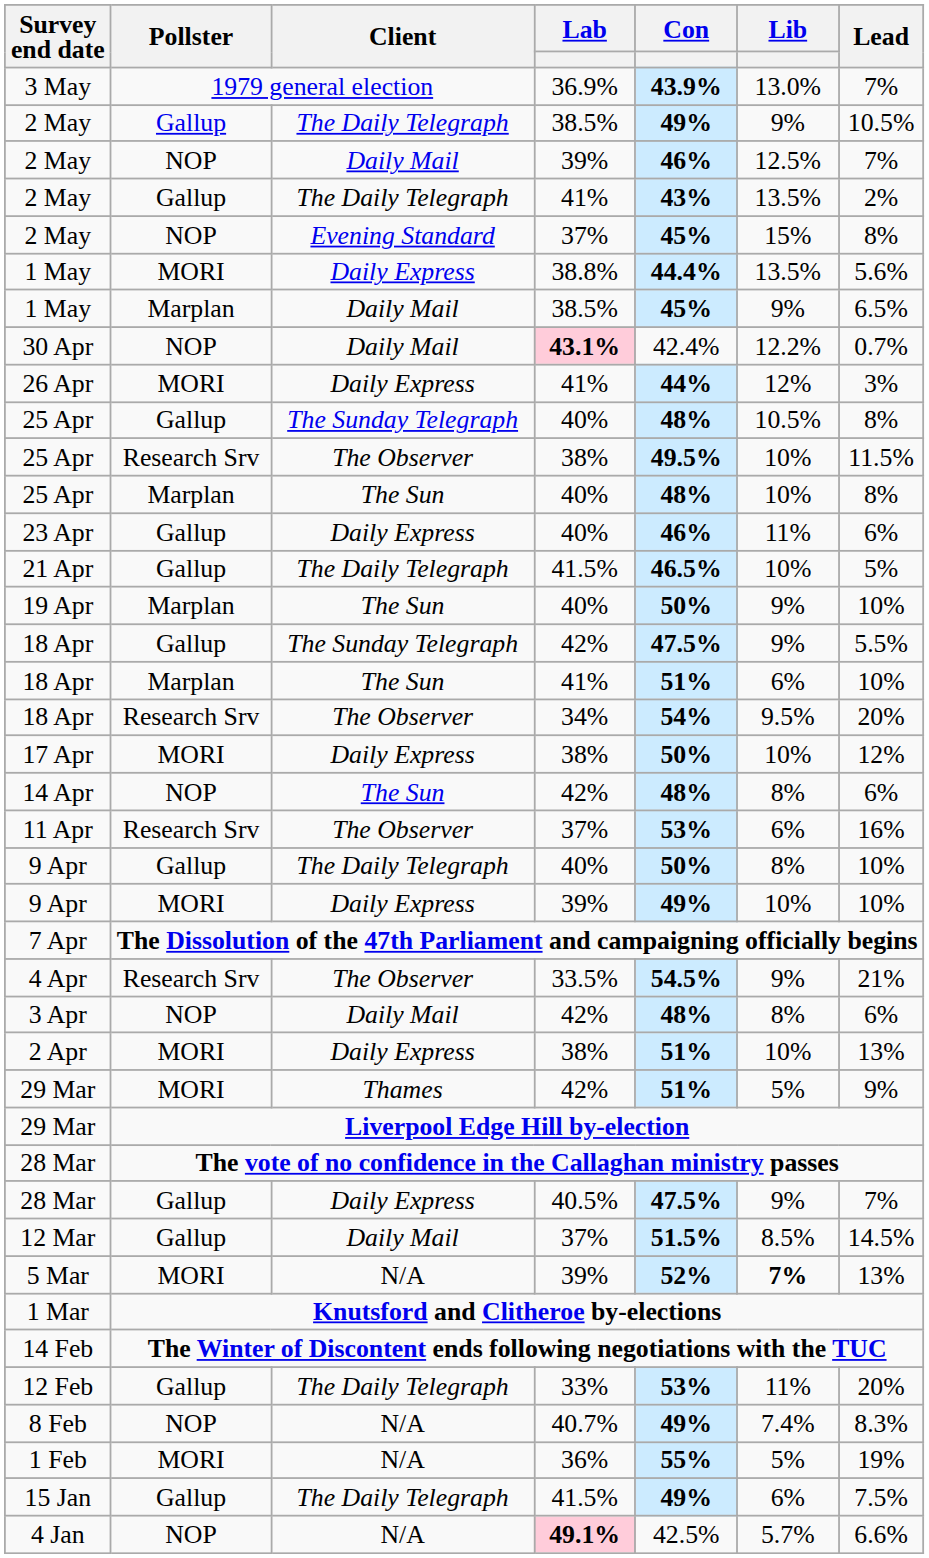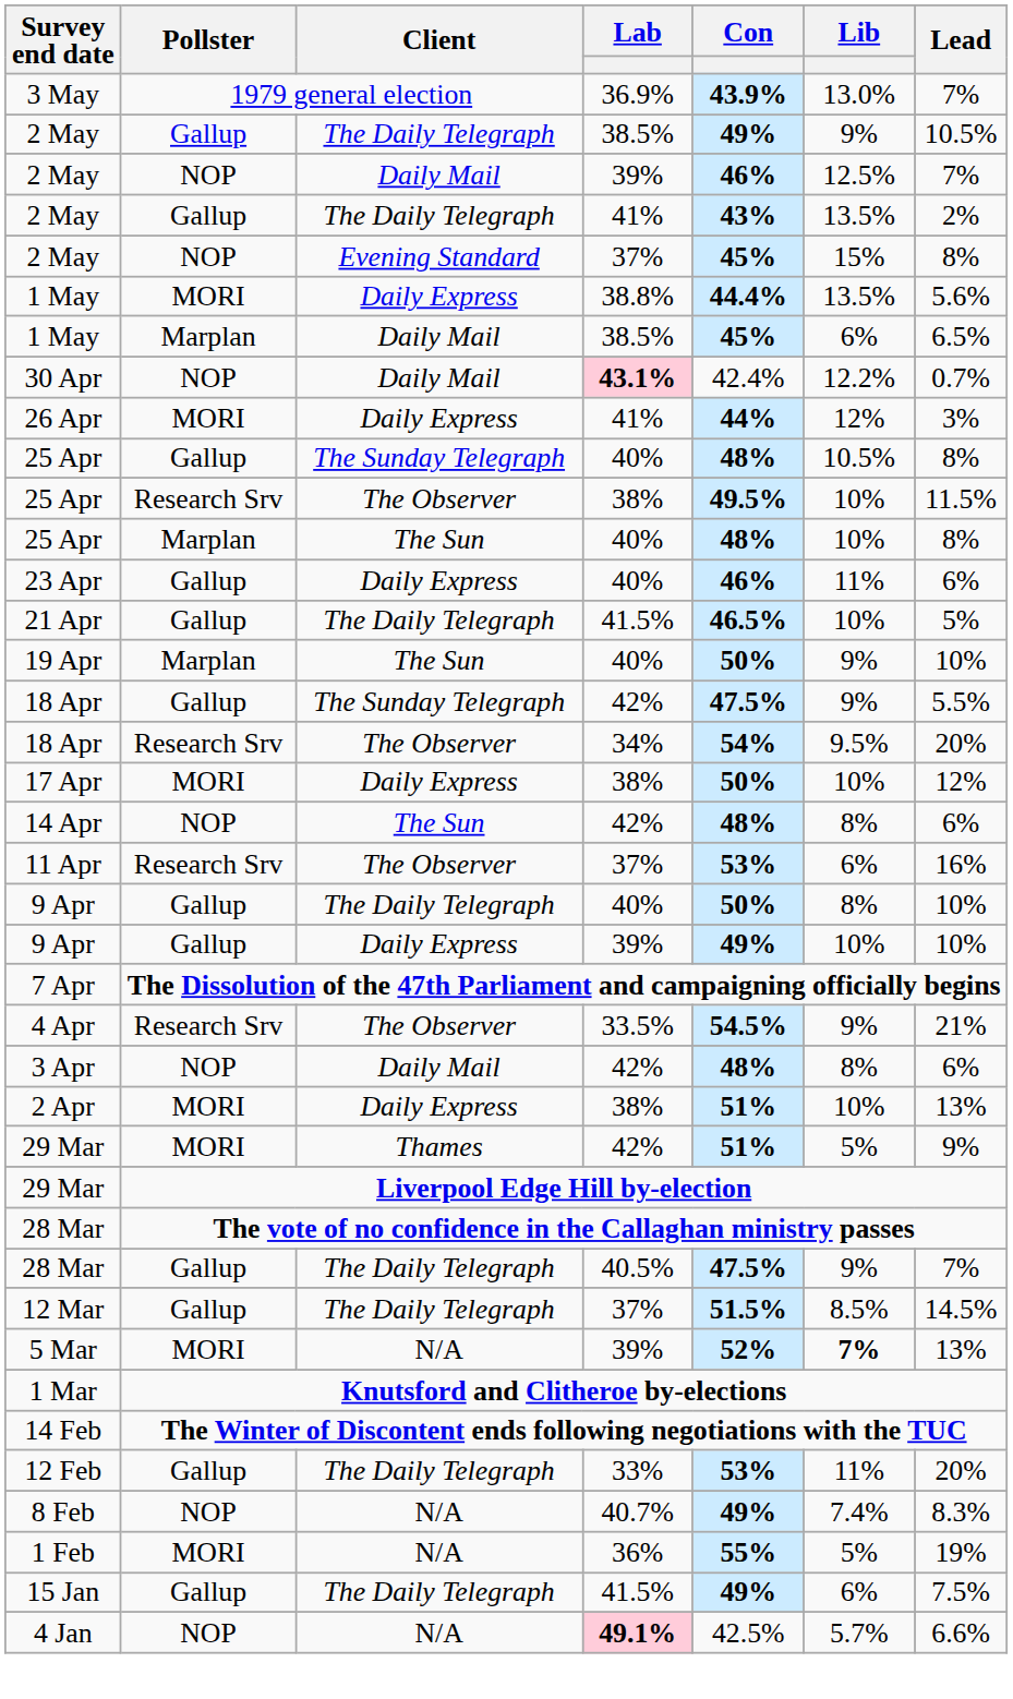1 May / 38.5% | Lib: 9% -> 6%
- row: 18 Apr | Marplan | The Sun | 41% | 51% | 6% | 10%
9 Apr / 39% | Pollster: MORI -> Gallup
28 Mar / 40.5% | Client: Daily Express -> The Daily Telegraph
12 Mar | Client: Daily Mail -> The Daily Telegraph
